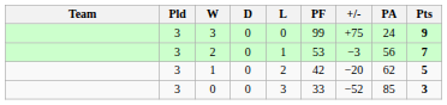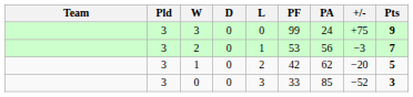columns swapped: PA <-> +/-
